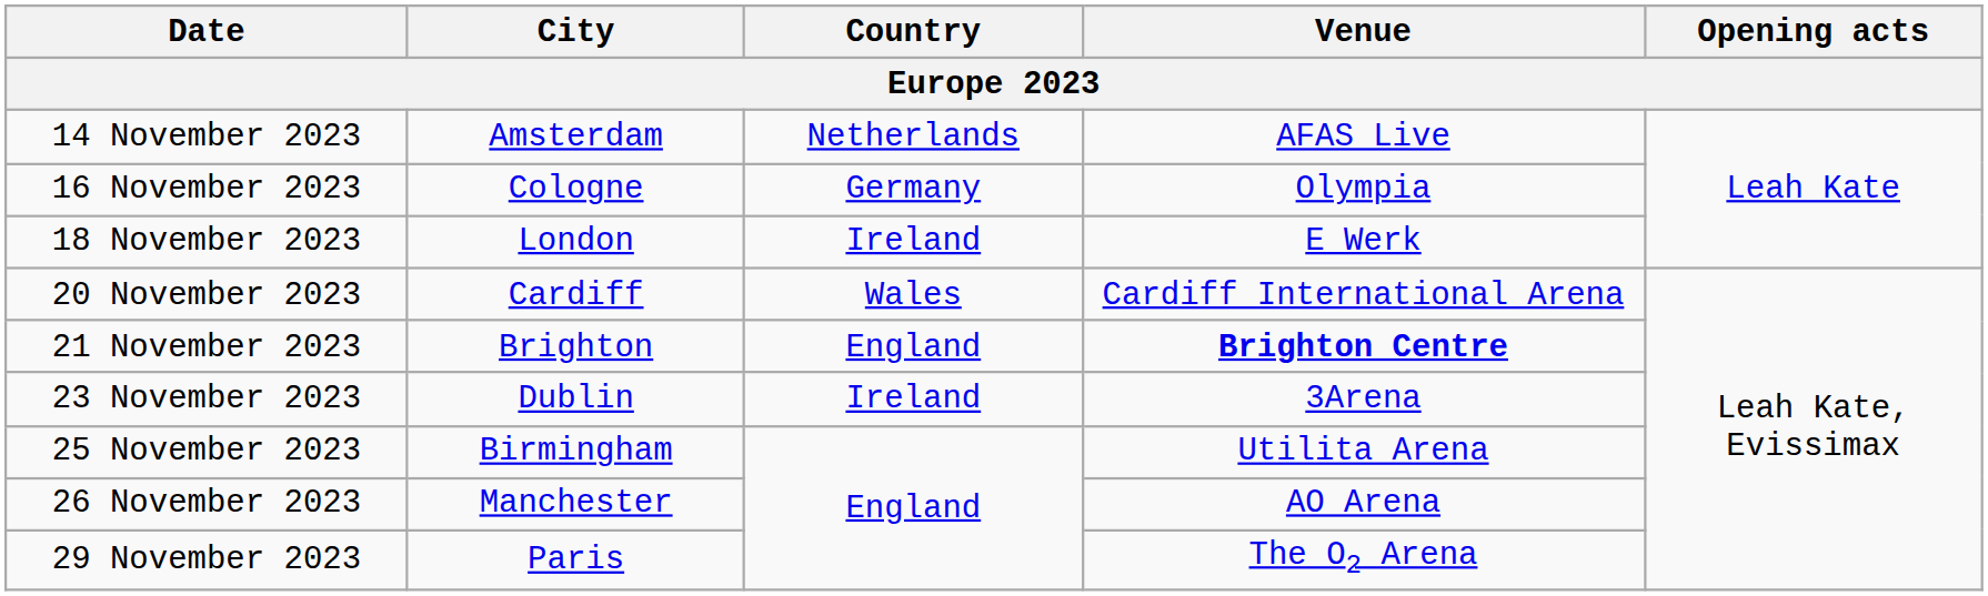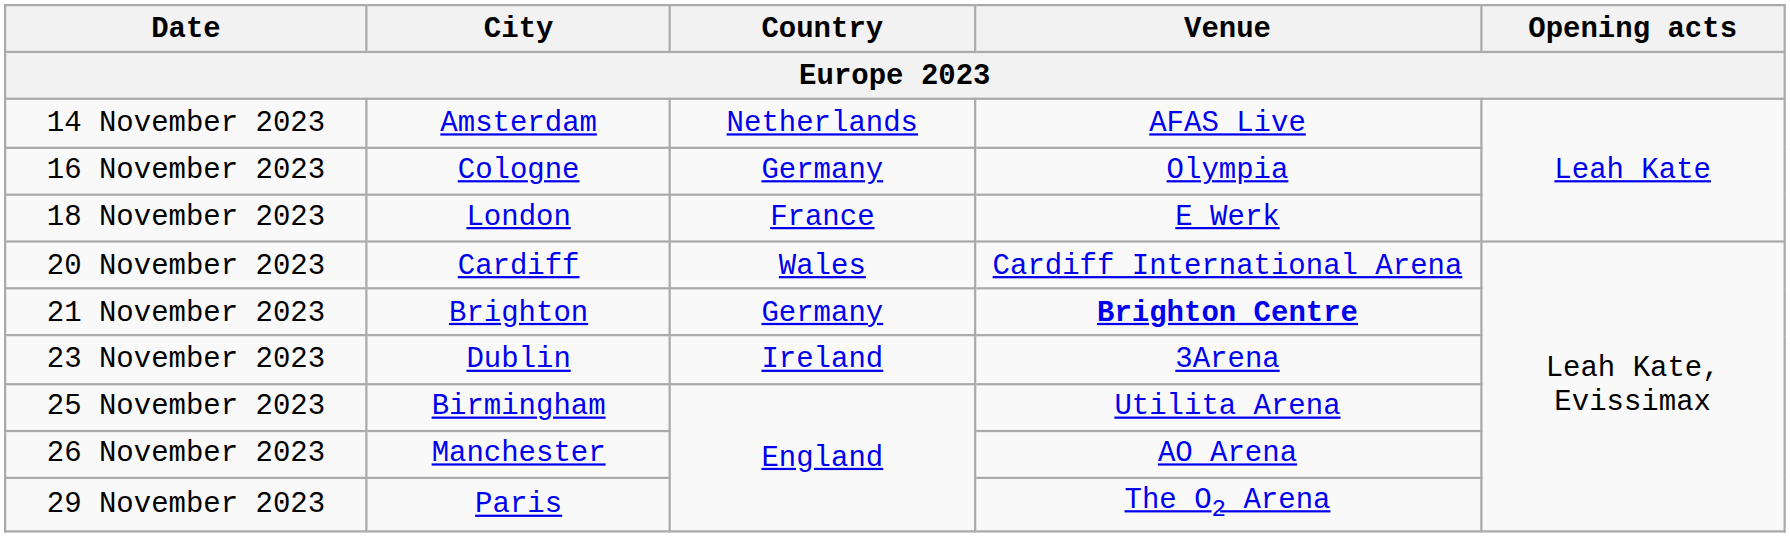18 November 2023 | Country: Ireland -> France
21 November 2023 | Country: England -> Germany
